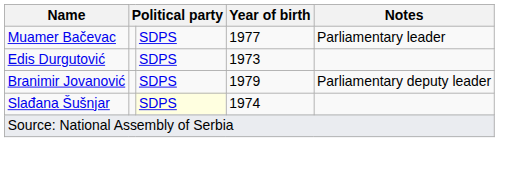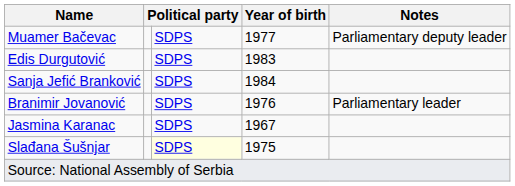Muamer Bačevac | Notes: Parliamentary leader -> Parliamentary deputy leader
Edis Durgutović | Year of birth: 1973 -> 1983
+ row: Sanja Jefić Branković | SDPS | 1984
Branimir Jovanović | Year of birth: 1979 -> 1976
Branimir Jovanović | Notes: Parliamentary deputy leader -> Parliamentary leader
+ row: Jasmina Karanac | SDPS | 1967
Slađana Šušnjar | Year of birth: 1974 -> 1975
